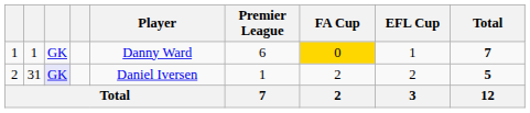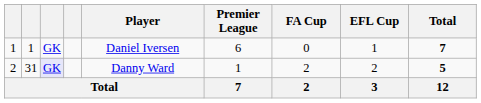row 2 | Player: Danny Ward -> Daniel Iversen
row 2 | FA Cup: gold background -> no background
row 3 | Player: Daniel Iversen -> Danny Ward
